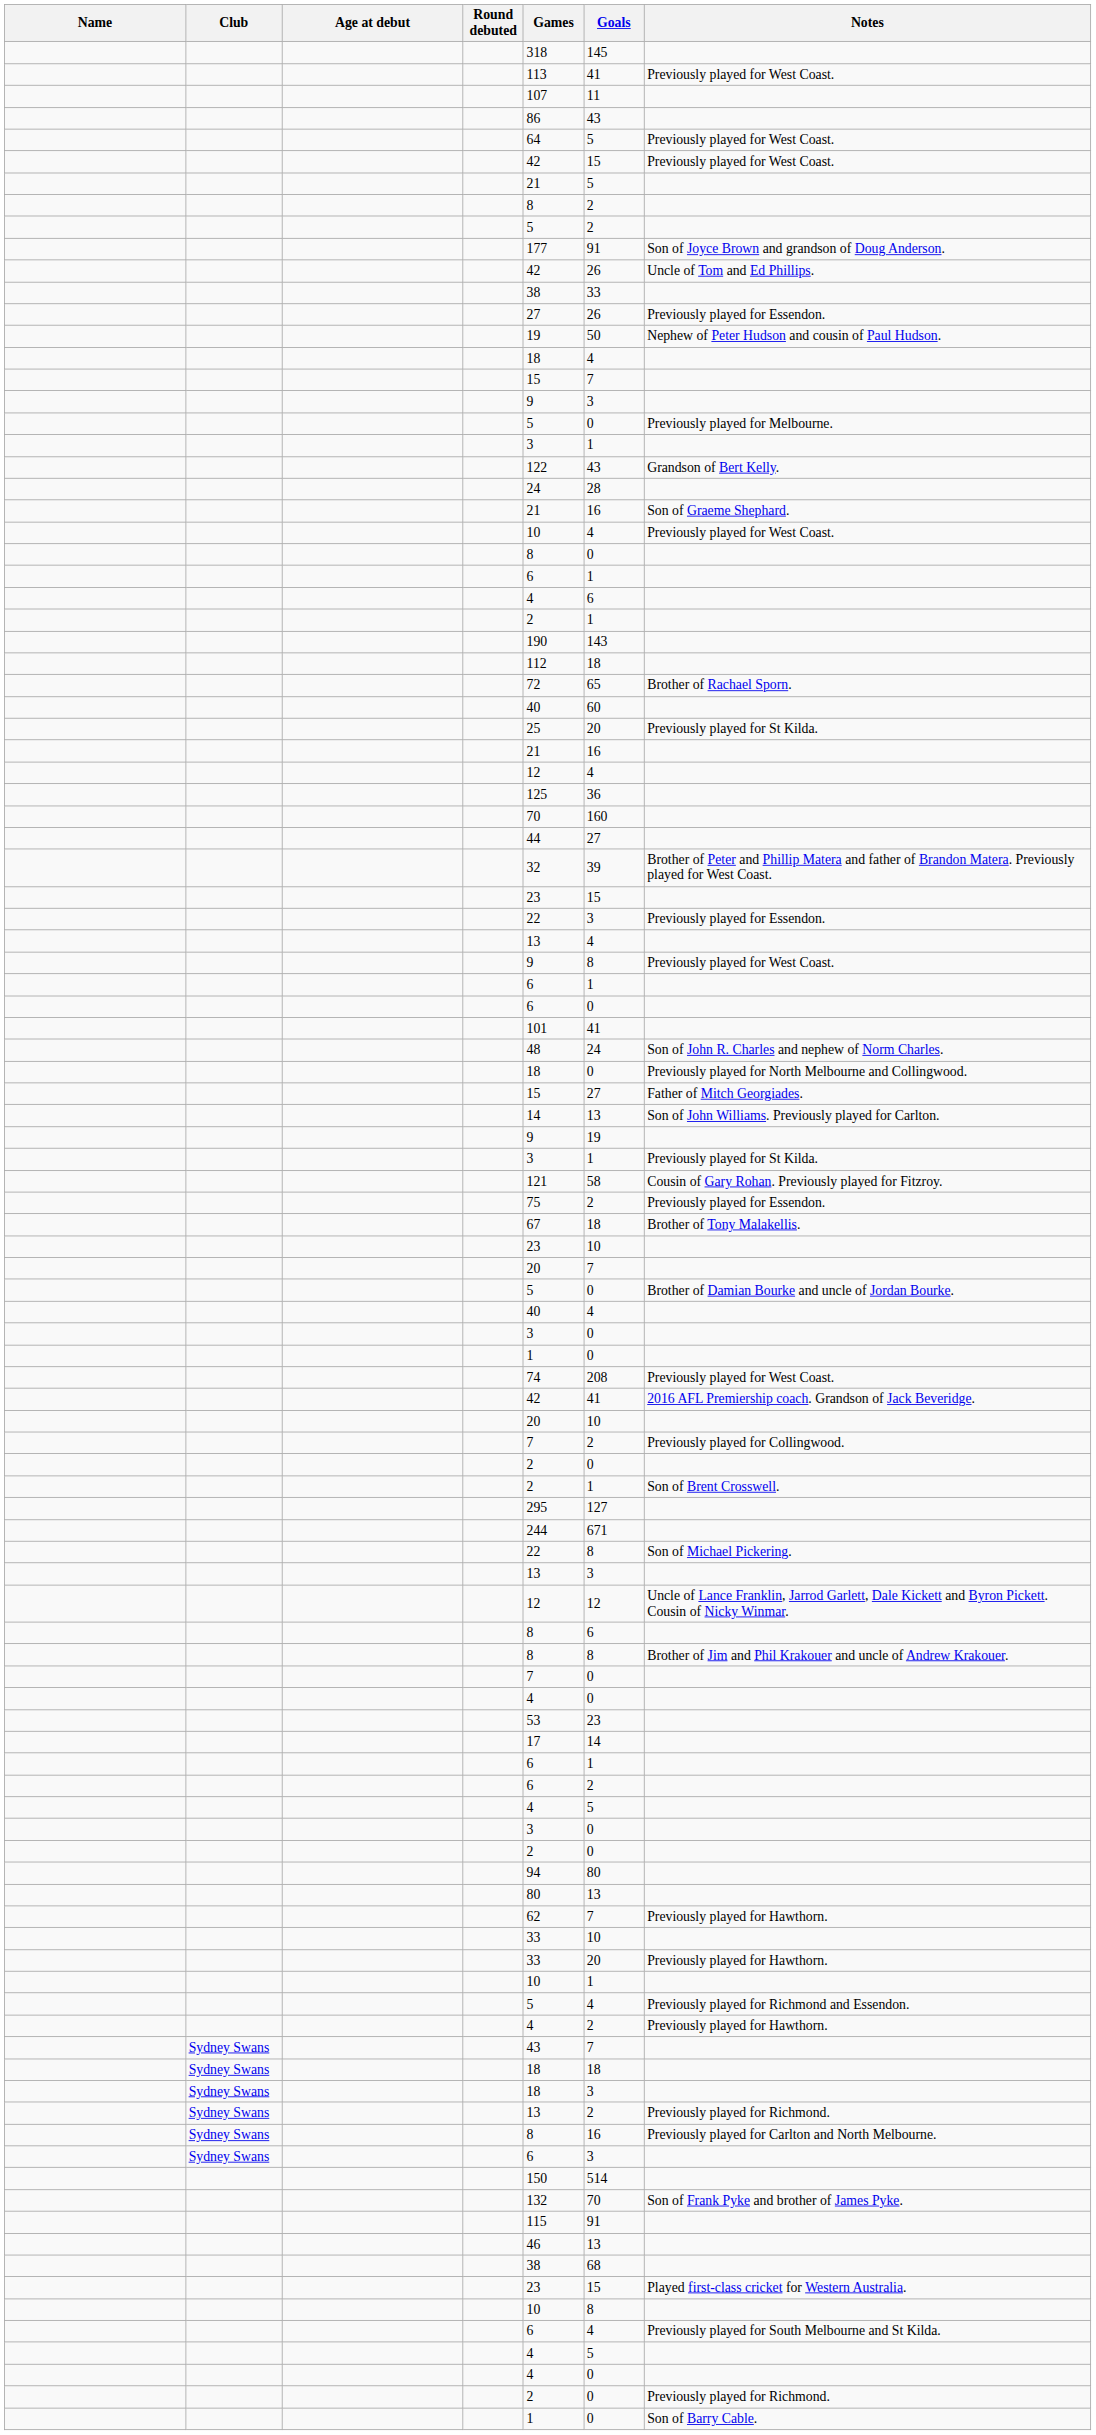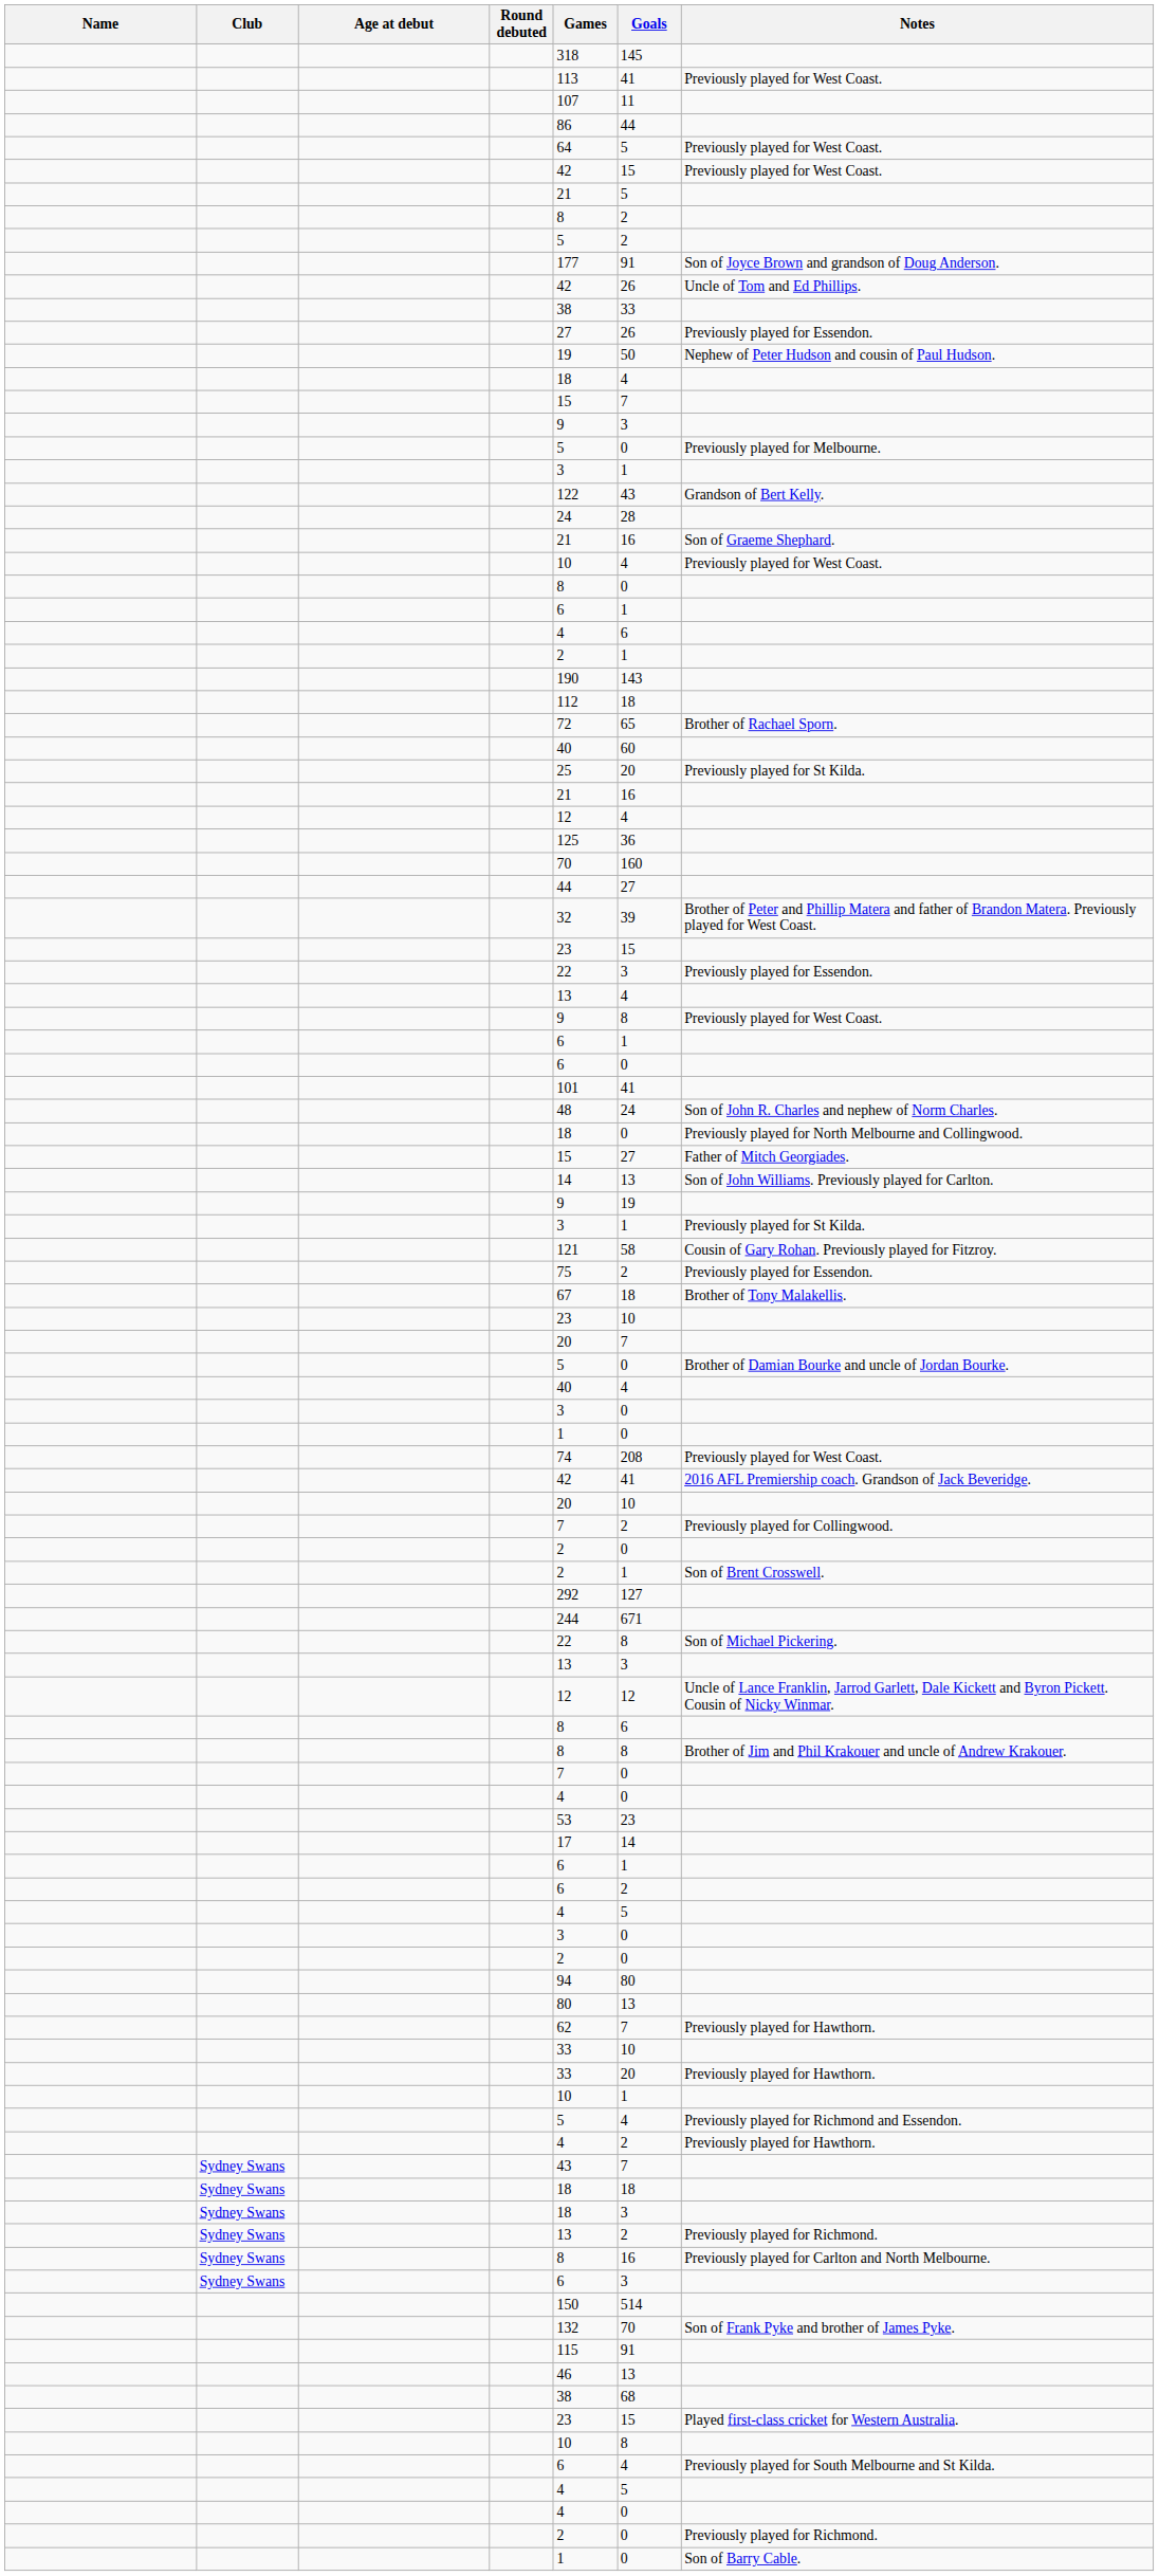row 5 | Goals: 43 -> 44
row 68 | Games: 295 -> 292
